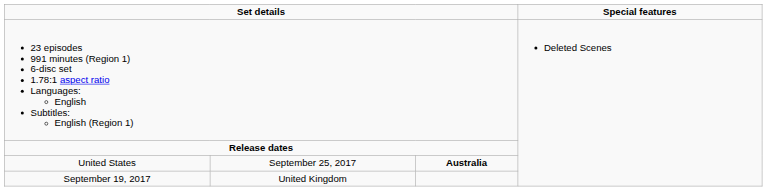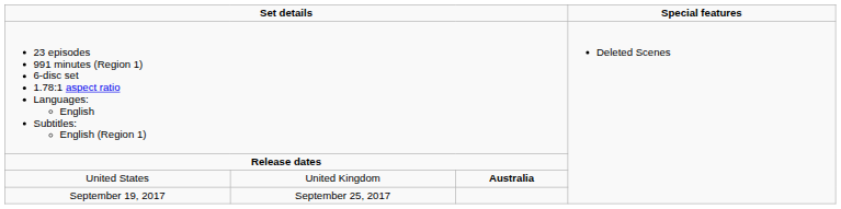United States | column 2: September 25, 2017 -> United Kingdom
September 19, 2017 | column 2: United Kingdom -> September 25, 2017
